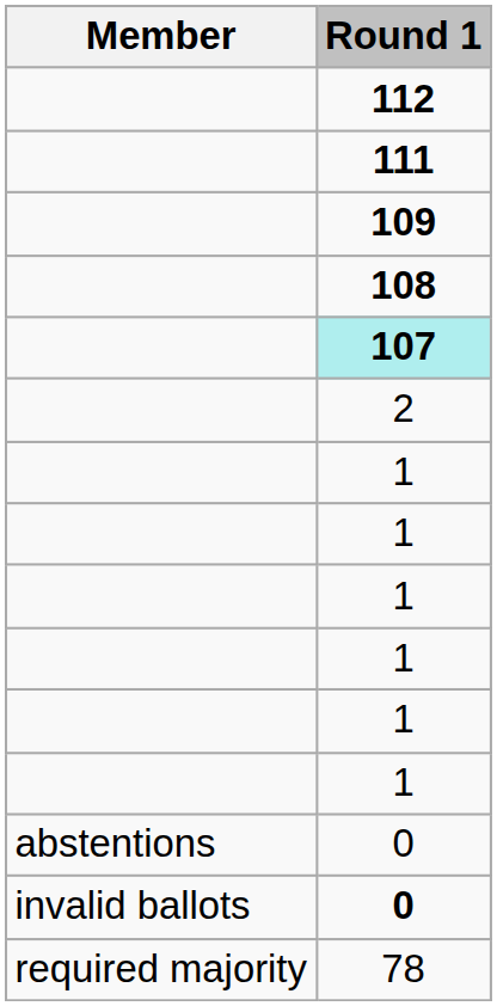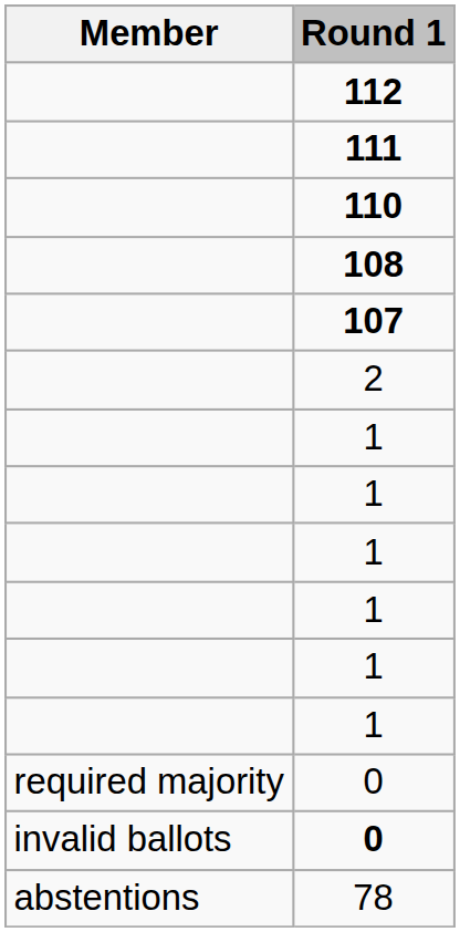row 4 | Round 1: 109 -> 110
row 6 | Round 1: paleturquoise background -> no background
row 14 | Member: abstentions -> required majority
row 16 | Member: required majority -> abstentions
